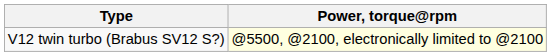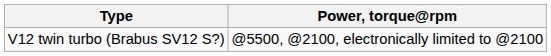V12 twin turbo (Brabus SV12 S?) | Power, torque@rpm: lightyellow background -> no background
